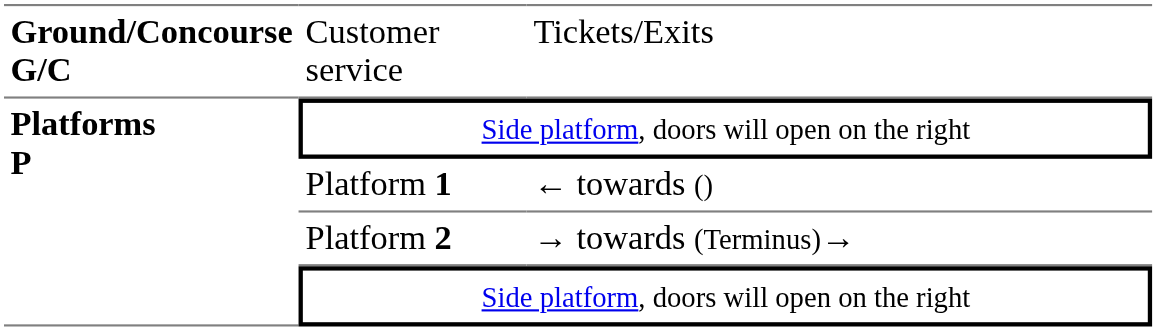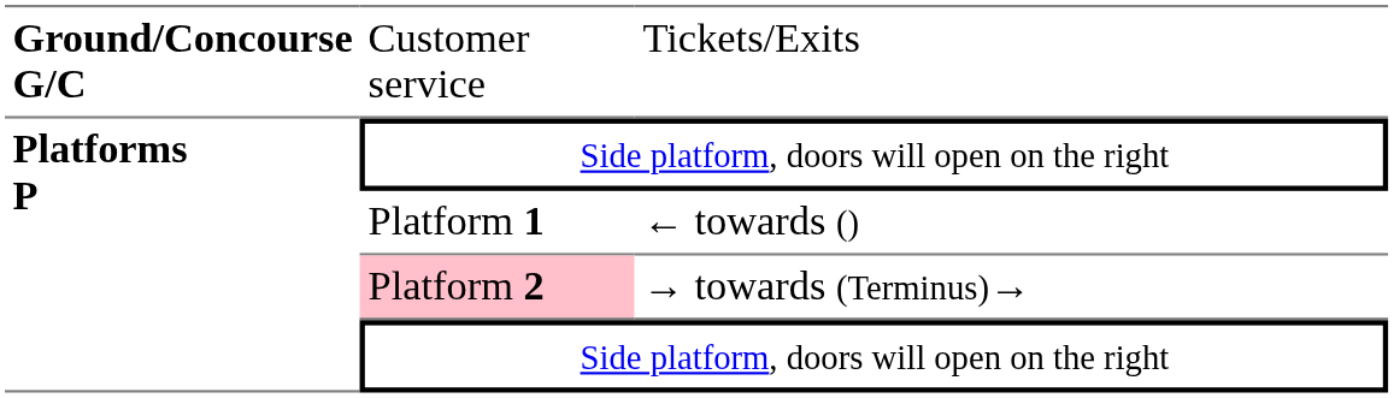Platform 2 | column 2: no background -> pink background
